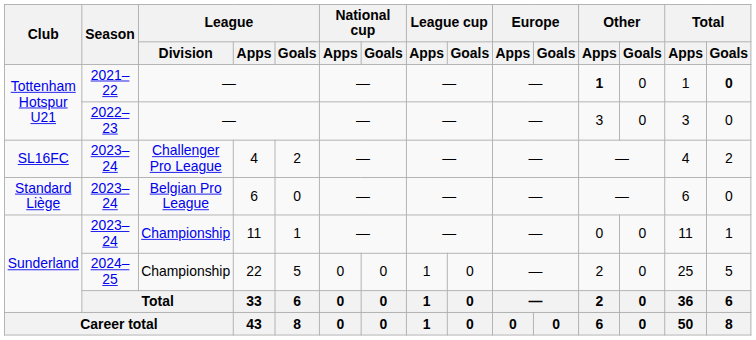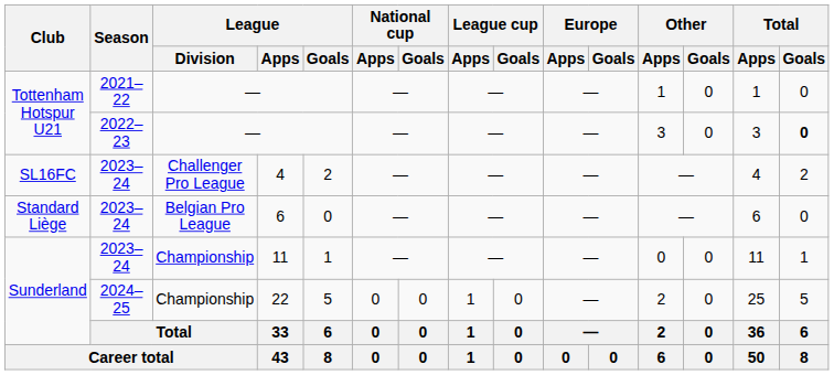2021–22 / — | Other / Apps: bold -> normal
2021–22 / — | Total / Goals: bold -> normal
2022–23 / — | Total / Goals: normal -> bold
